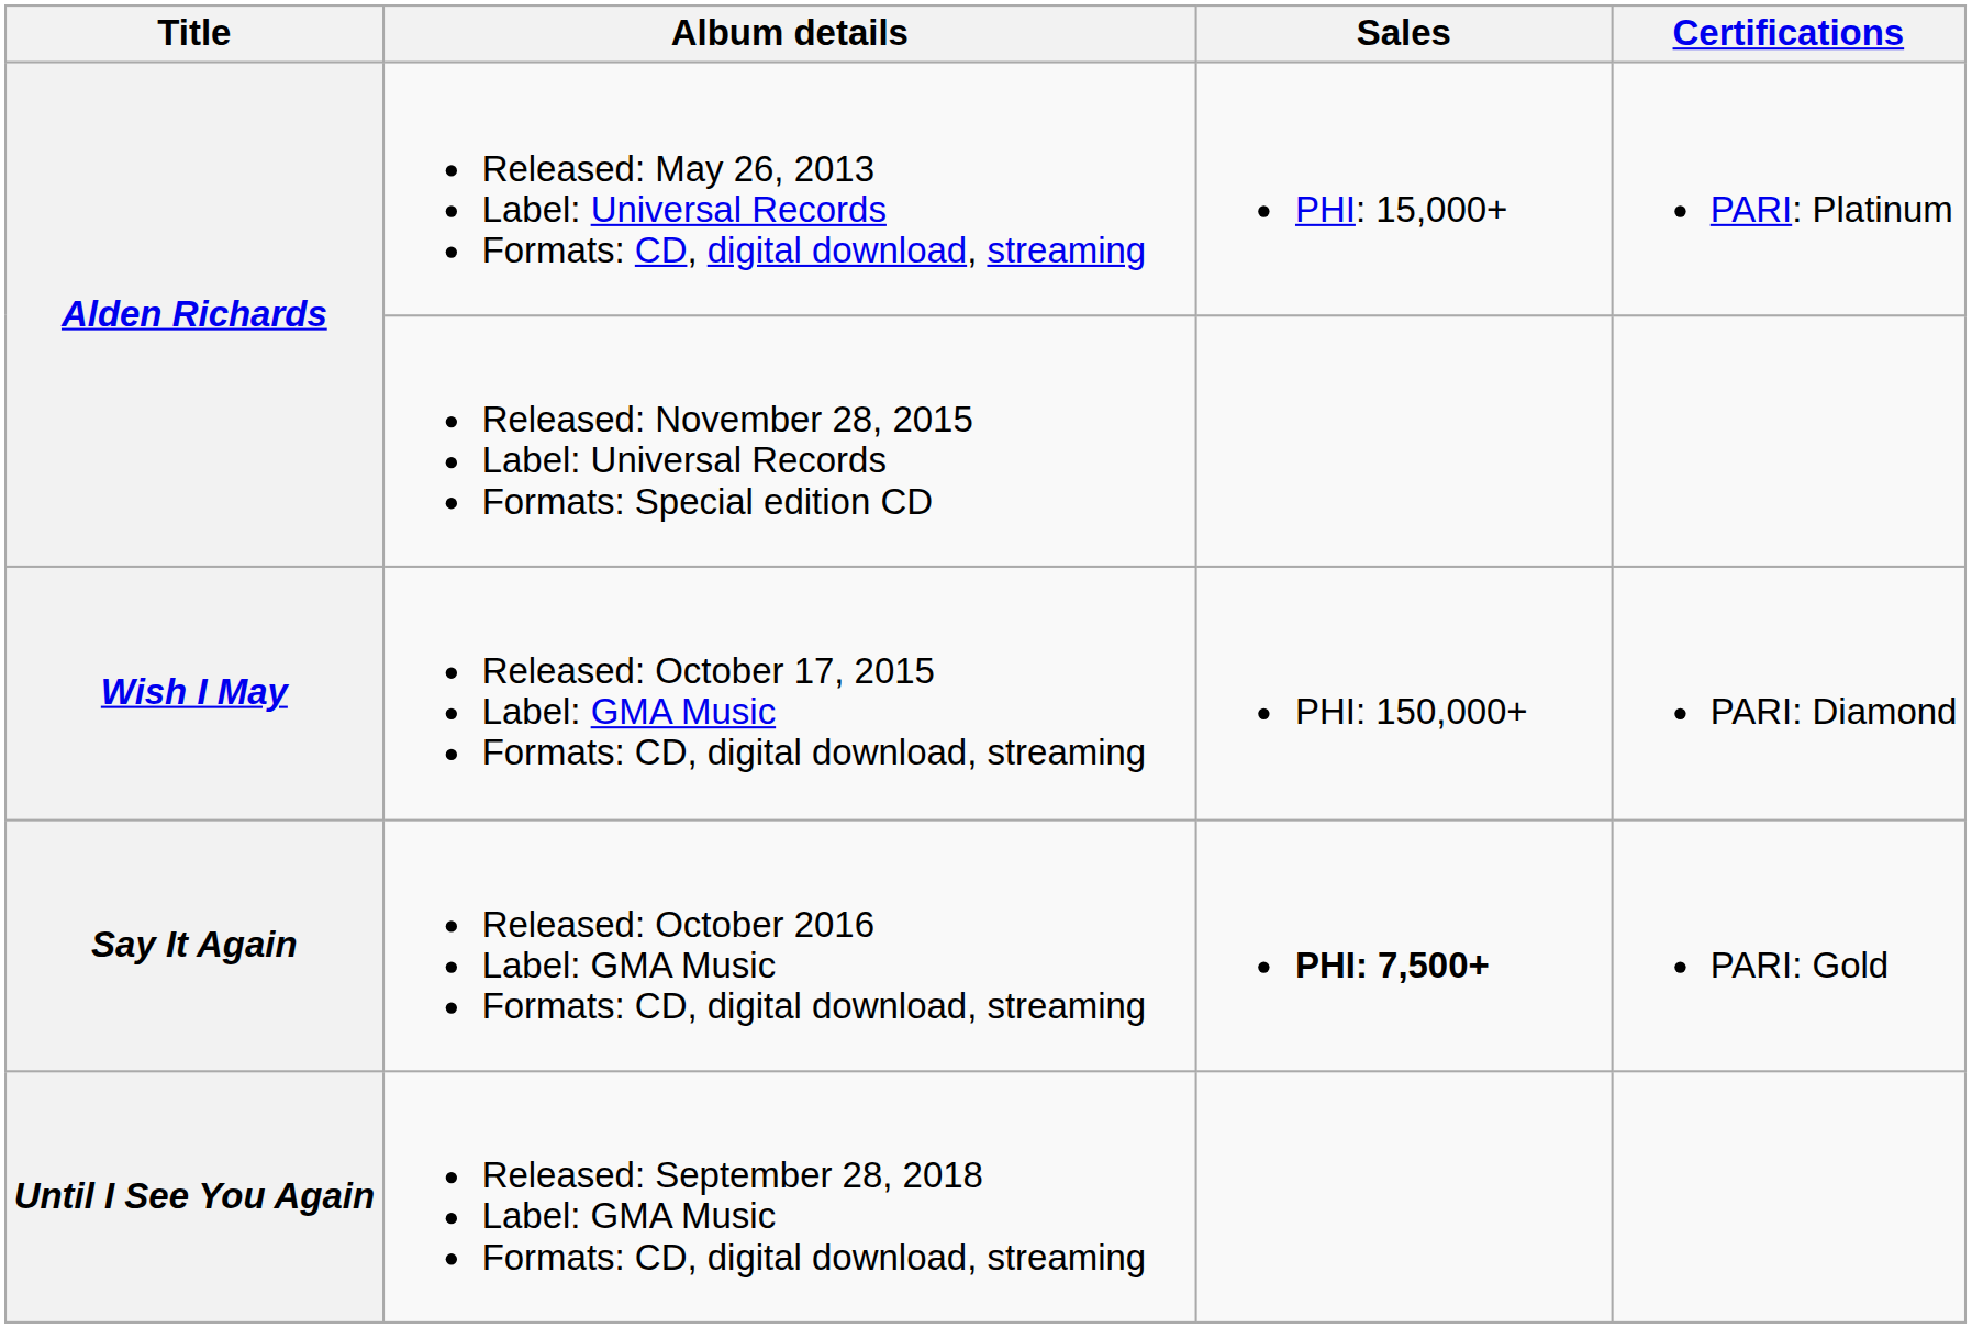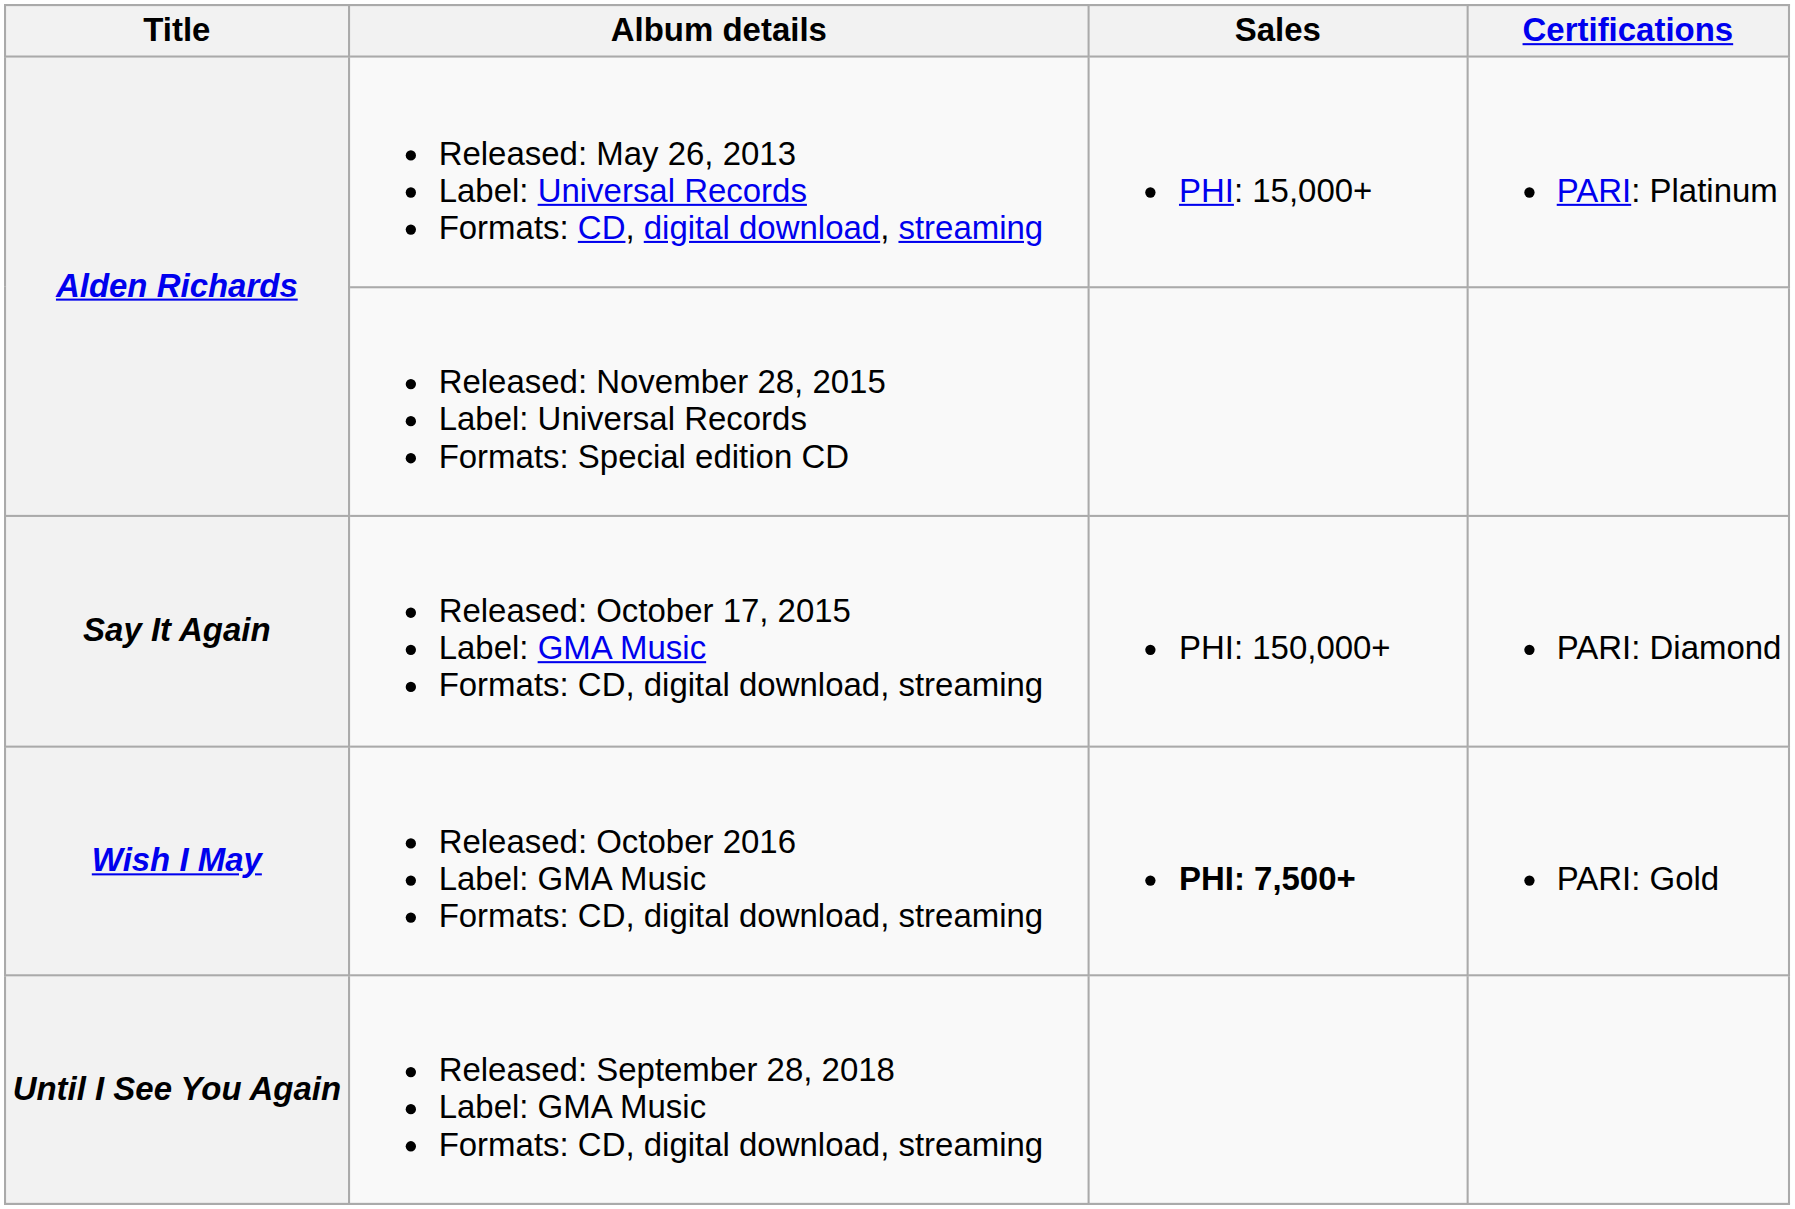row 4 | Title: Wish I May -> Say It Again
row 5 | Title: Say It Again -> Wish I May
